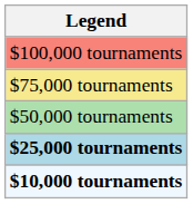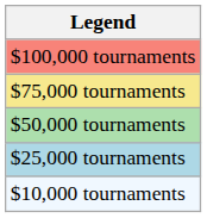row 5 | column 1: bold -> normal
row 6 | column 1: bold -> normal
